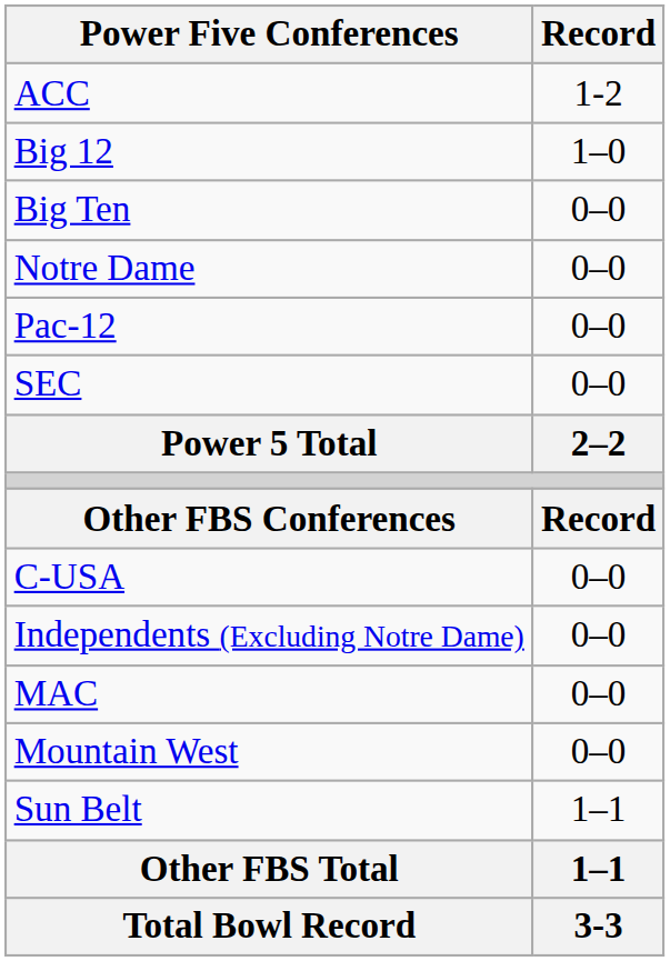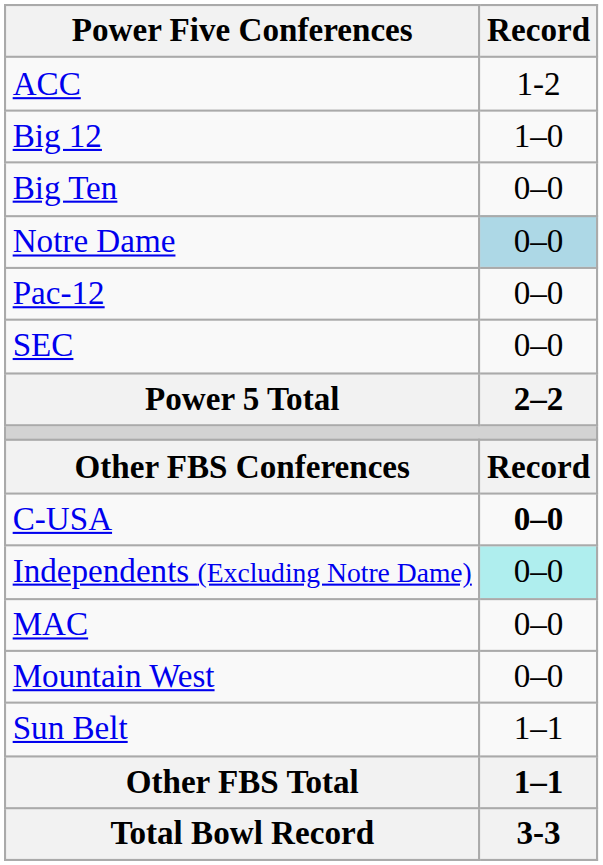Notre Dame | Record: no background -> lightblue background
C-USA | Record: normal -> bold
Independents (Excluding Notre Dame) | Record: no background -> paleturquoise background
